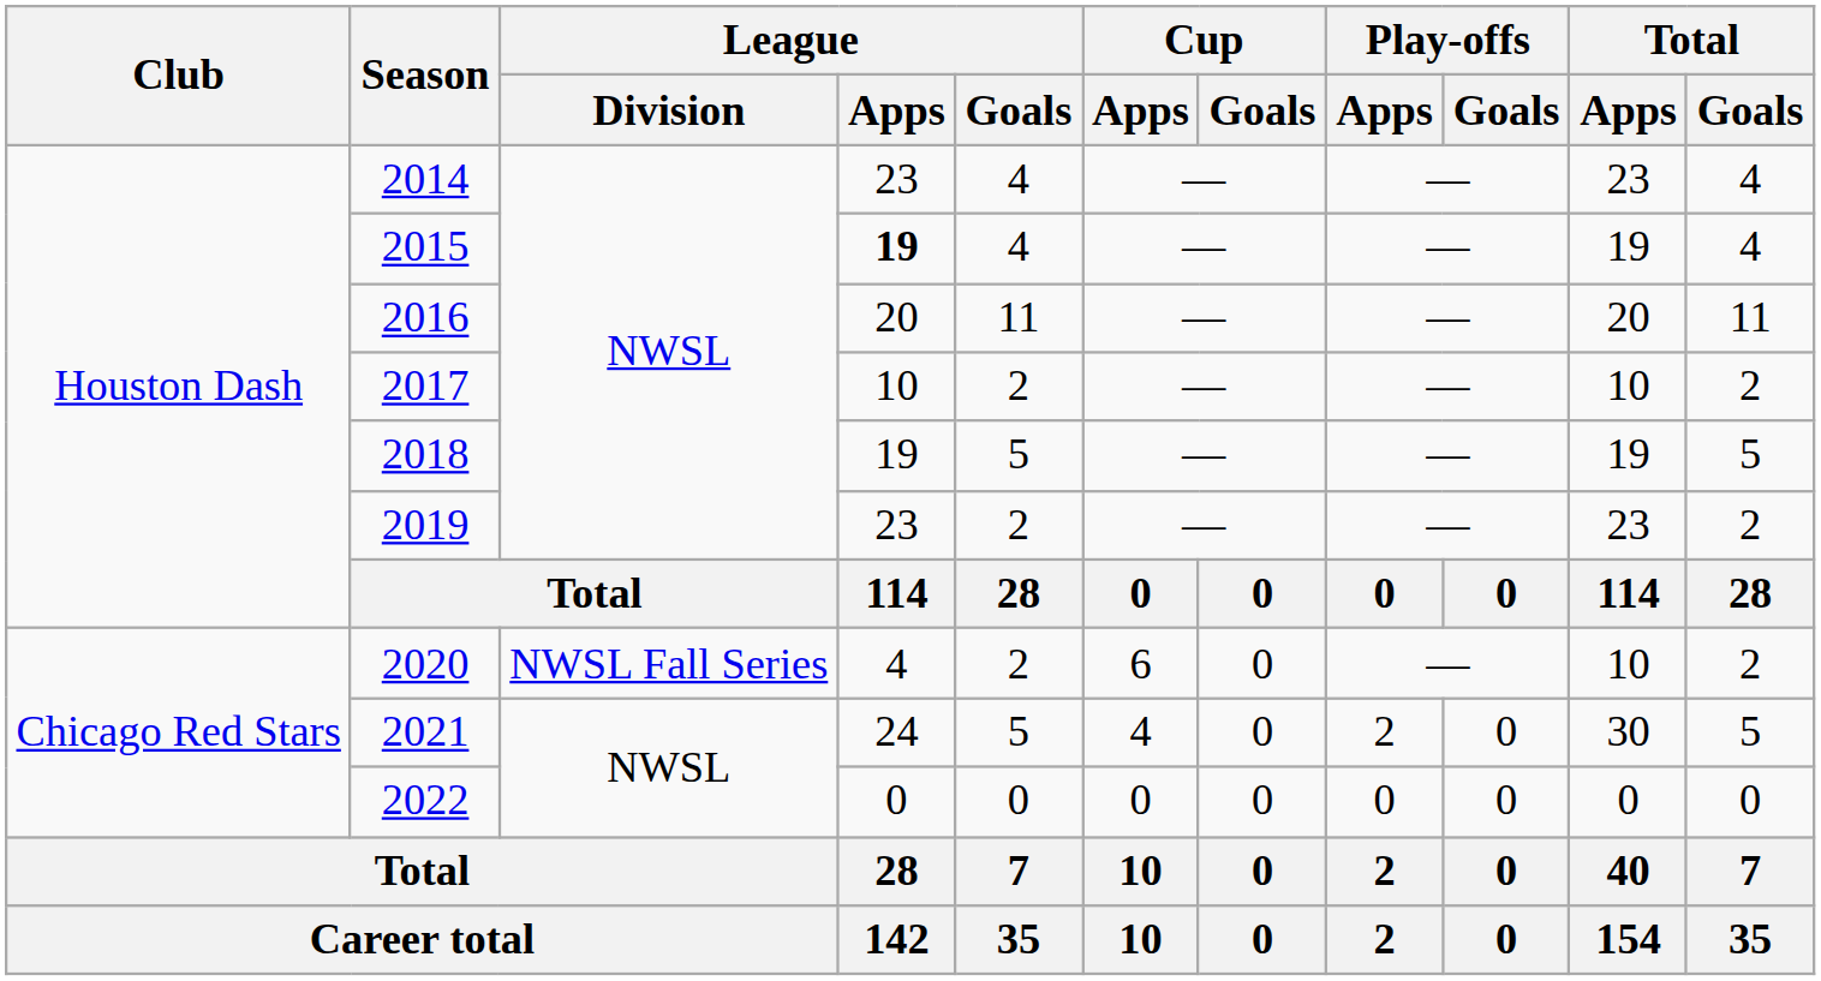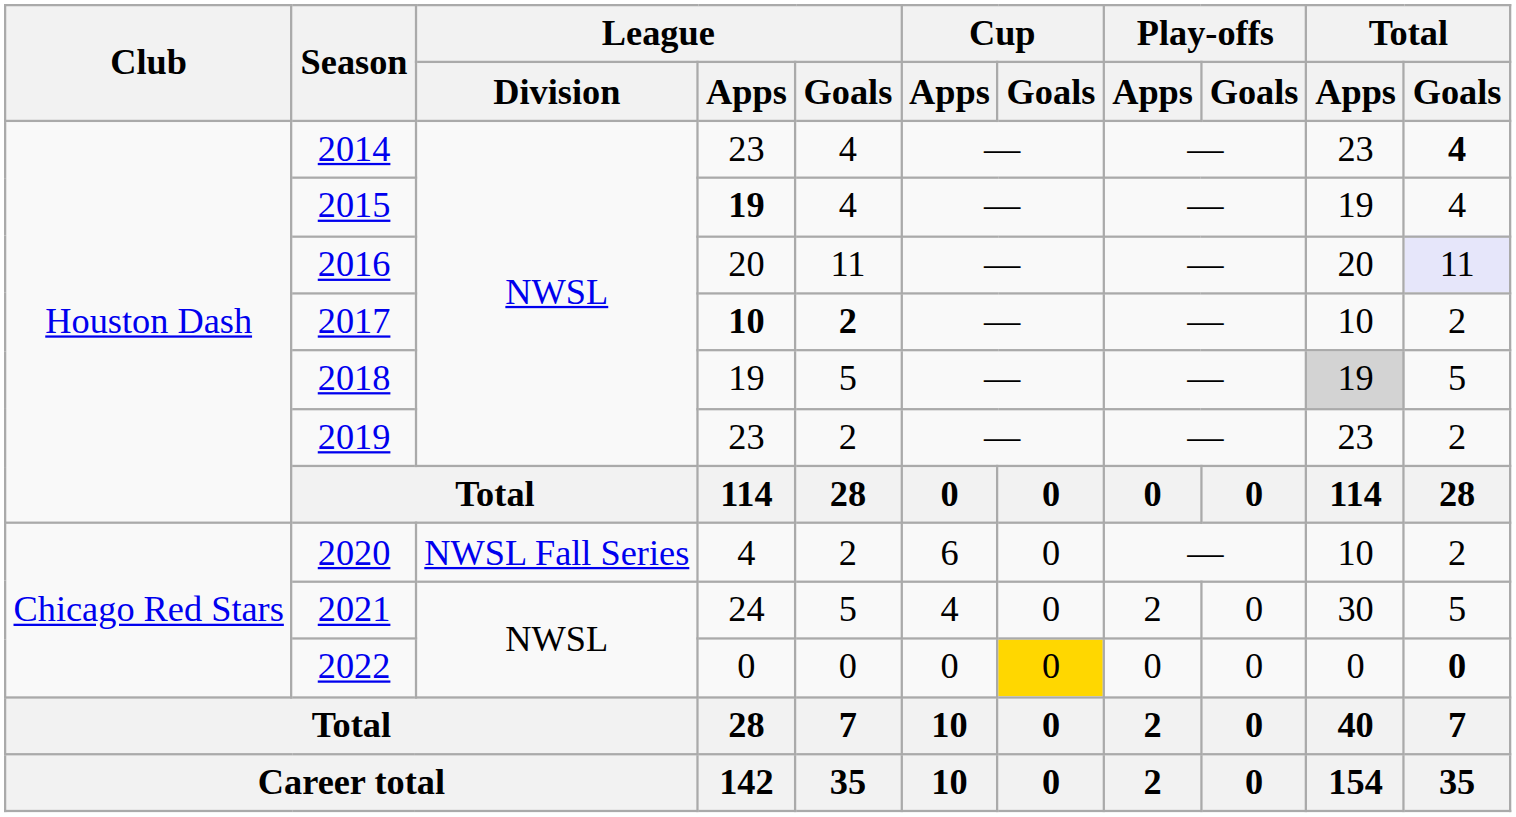2014 | Total / Goals: normal -> bold
2016 | Total / Goals: no background -> lavender background
2017 | League / Apps: normal -> bold
2017 | League / Goals: normal -> bold
2018 | Total / Apps: no background -> lightgrey background
2022 | Cup / Goals: no background -> gold background
2022 | Total / Goals: normal -> bold
